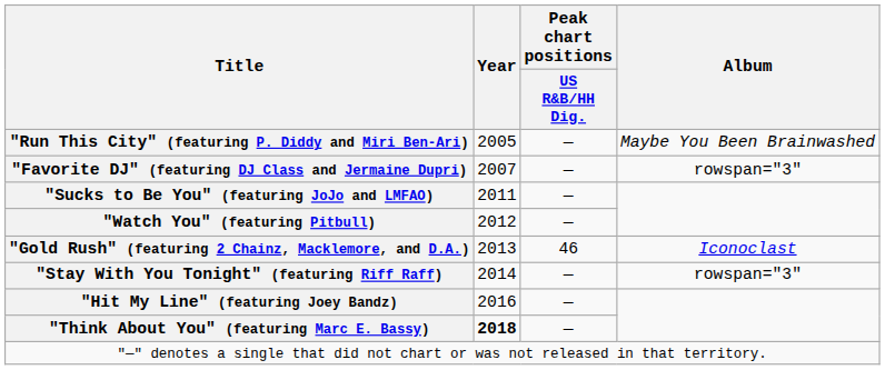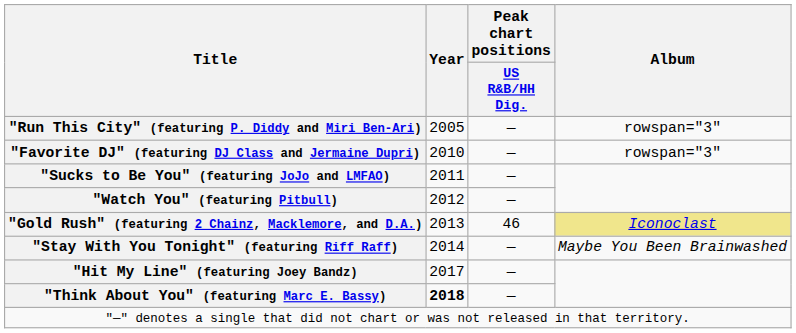"Run This City" (featuring P. Diddy and Miri Ben-Ari) | Album: Maybe You Been Brainwashed -> rowspan="3"
"Favorite DJ" (featuring DJ Class and Jermaine Dupri) | Year: 2007 -> 2010
"Gold Rush" (featuring 2 Chainz, Macklemore, and D.A.) | Album: no background -> khaki background
"Stay With You Tonight" (featuring Riff Raff) | Album: rowspan="3" -> Maybe You Been Brainwashed
"Hit My Line" (featuring Joey Bandz) | Year: 2016 -> 2017
